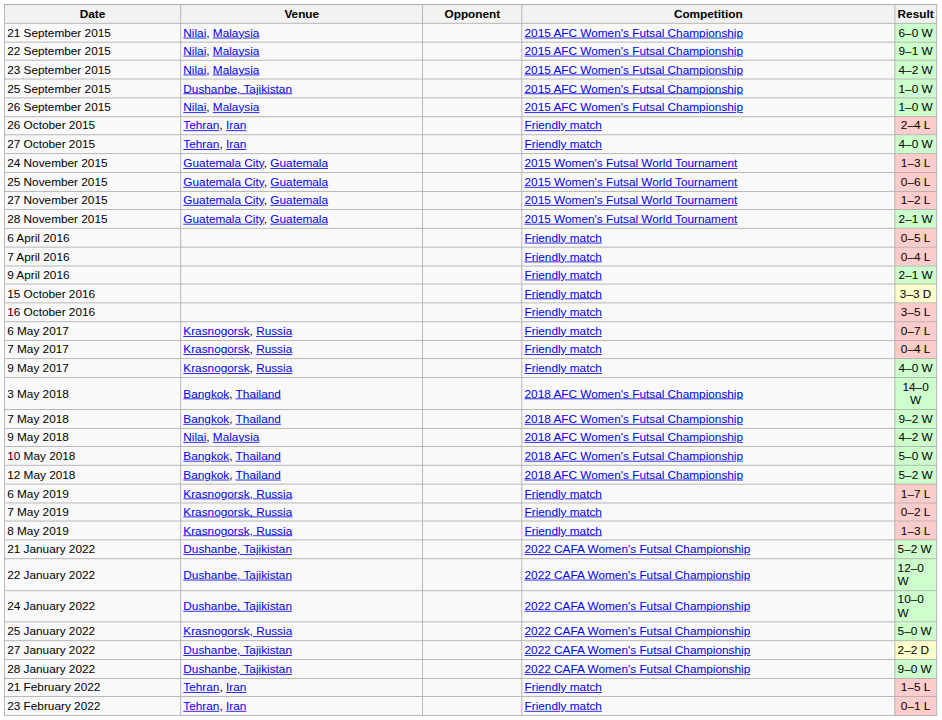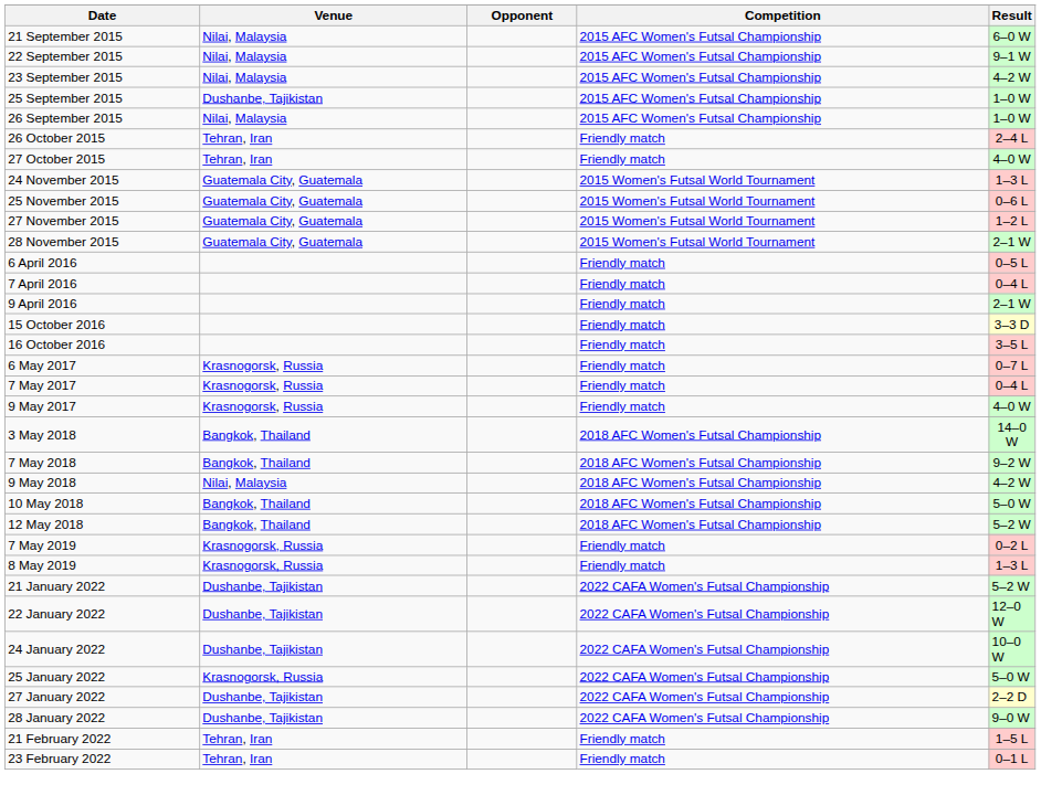- row: 6 May 2019 | Krasnogorsk, Russia | Friendly match | 1–7 L
